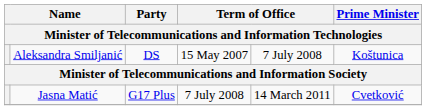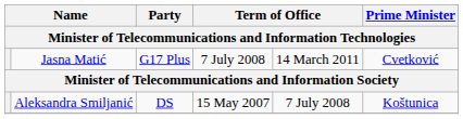rows swapped: Aleksandra Smiljanić <-> Jasna Matić
